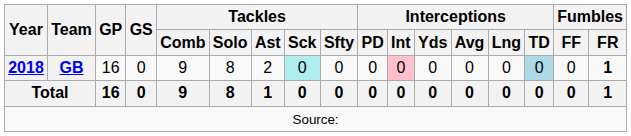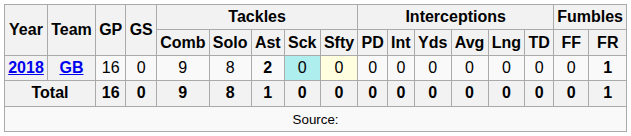2018 | Tackles / Ast: normal -> bold
2018 | Tackles / Sfty: no background -> lightyellow background
2018 | Interceptions / Int: pink background -> no background
2018 | Interceptions / TD: lightblue background -> no background
